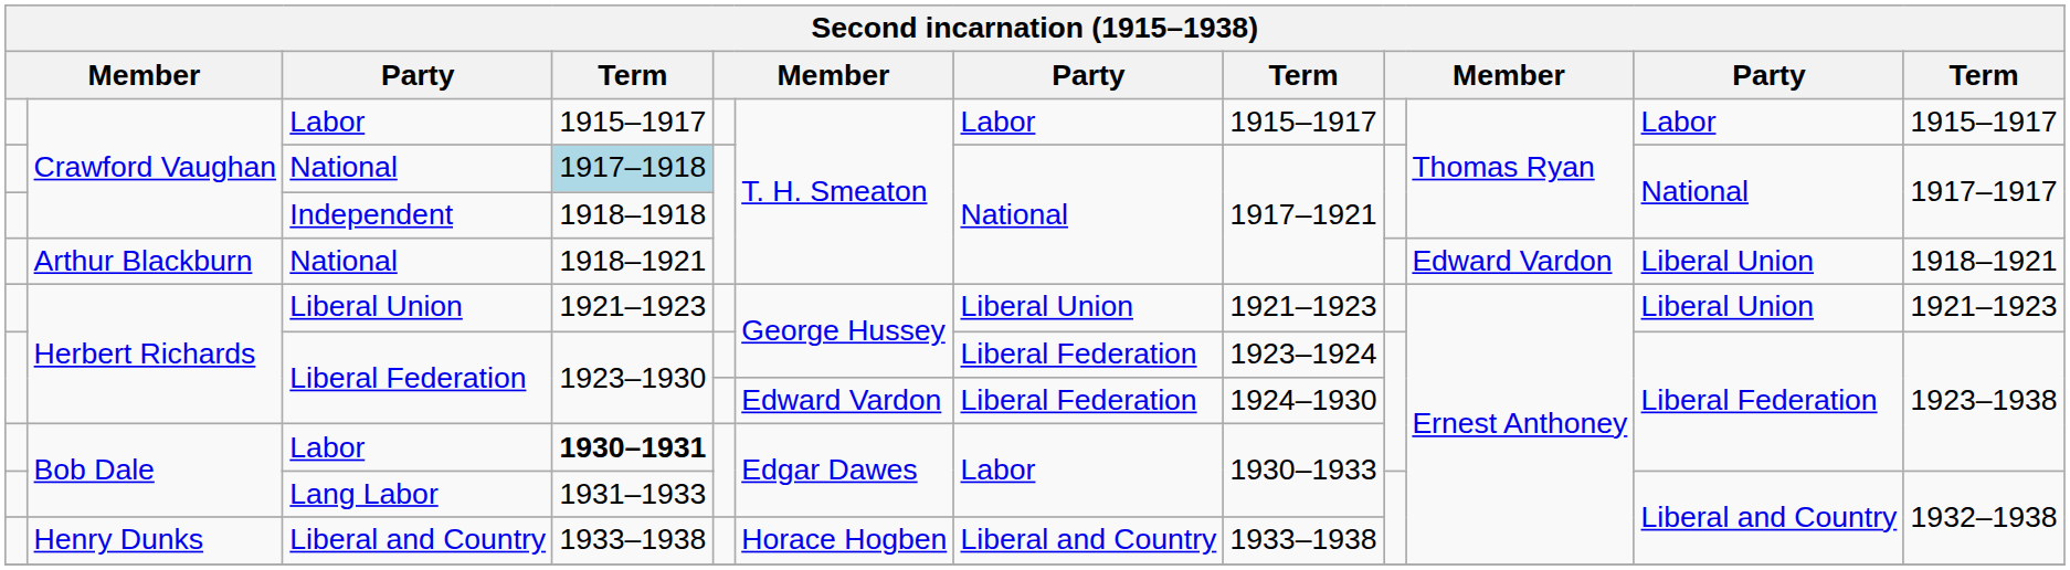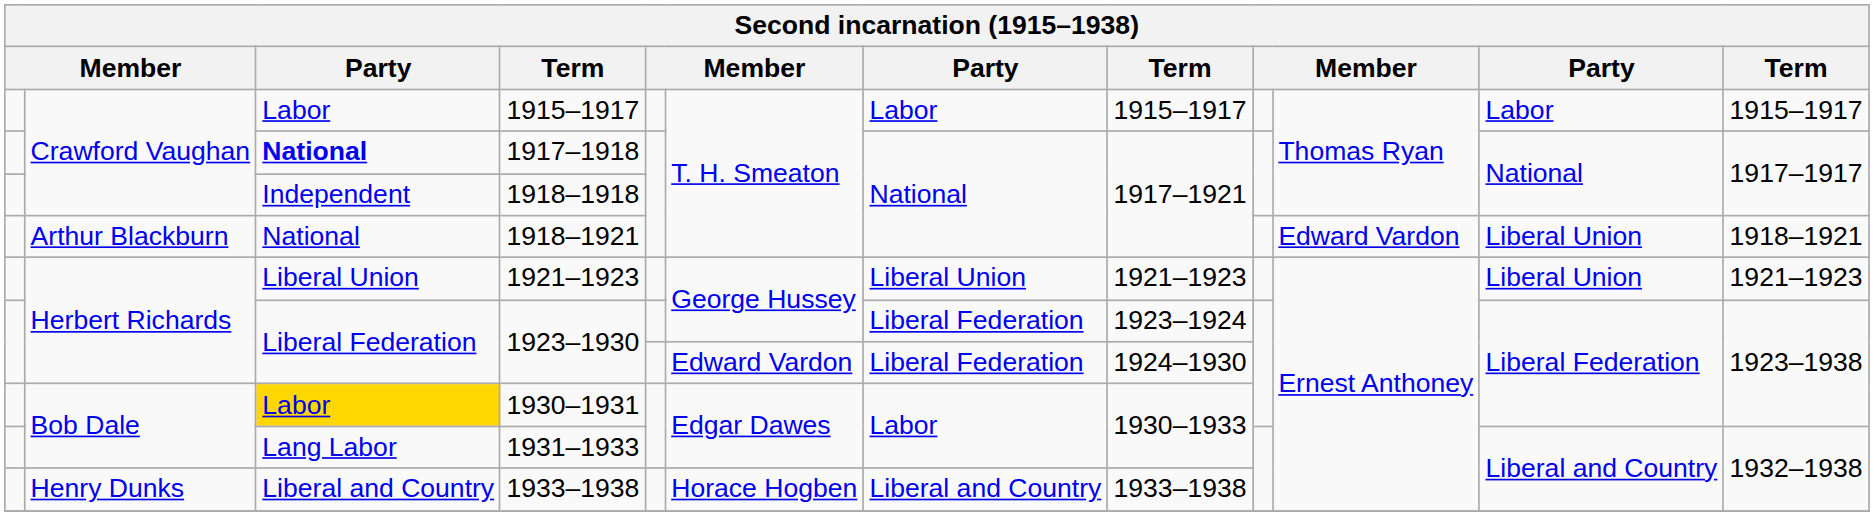1917–1918 | column 3: normal -> bold
1917–1918 | column 4: lightblue background -> no background
1930–1931 | column 3: no background -> gold background
1930–1931 | column 4: bold -> normal
